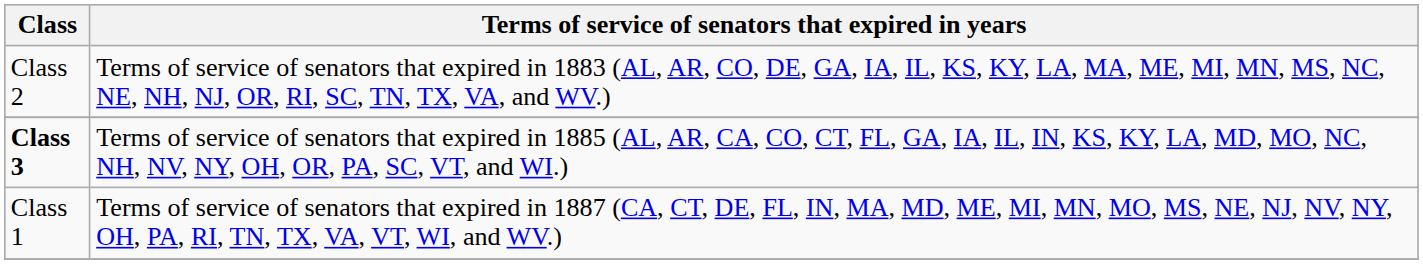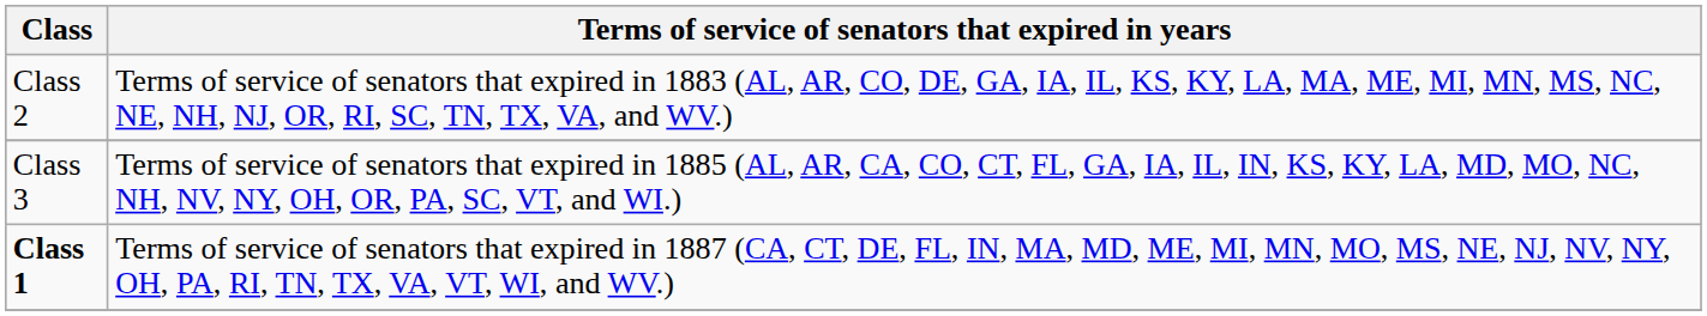Class 3 | Class: bold -> normal
Class 1 | Class: normal -> bold
